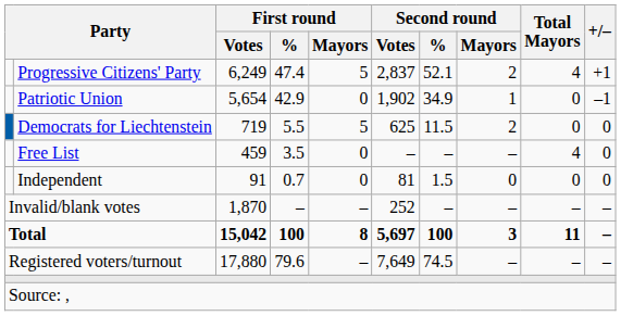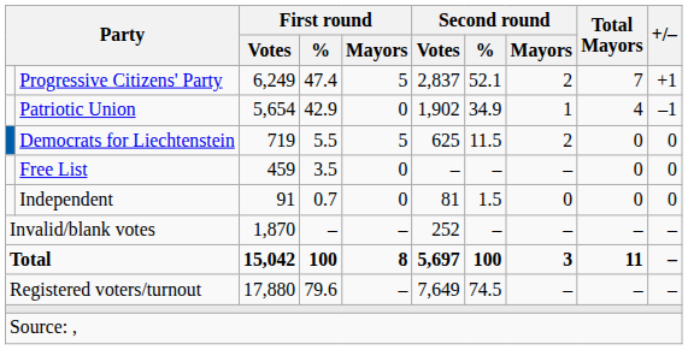Progressive Citizens' Party | Total Mayors: 4 -> 7
Patriotic Union | Total Mayors: 0 -> 4
Free List | Total Mayors: 4 -> 0
